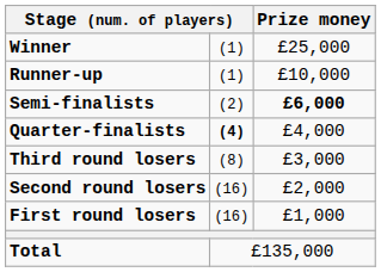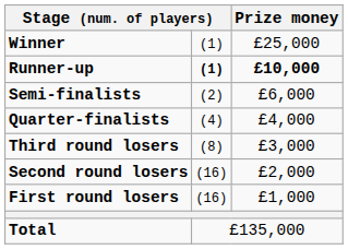Runner-up | column 2: normal -> bold
Runner-up | Prize money: normal -> bold
Semi-finalists | Prize money: bold -> normal
Quarter-finalists | column 2: bold -> normal
